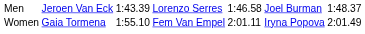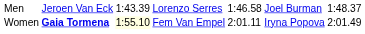Women | column 2: normal -> bold
Women | column 3: no background -> lightyellow background
